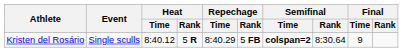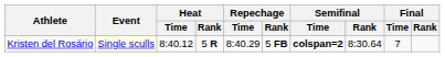Kristen del Rosário | Event: no background -> lightyellow background
Kristen del Rosário | Final / Time: 9 -> 7
